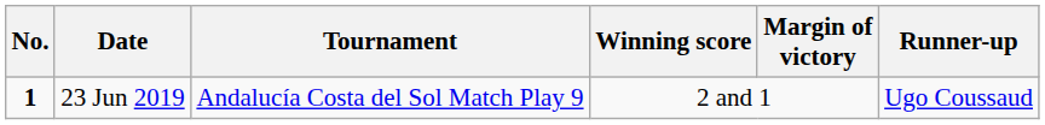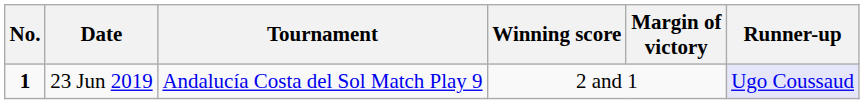23 Jun 2019 | Runner-up: no background -> lavender background
